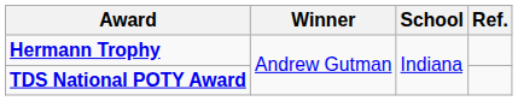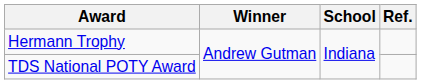Hermann Trophy | Award: bold -> normal
TDS National POTY Award | Award: bold -> normal
